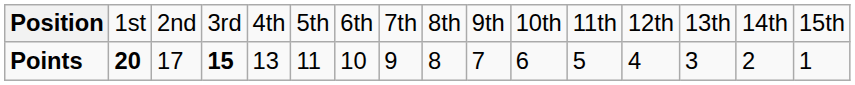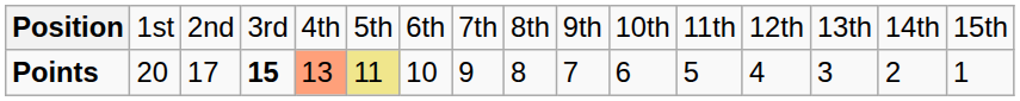Points | column 2: bold -> normal
Points | column 5: no background -> lightsalmon background
Points | column 6: no background -> khaki background
